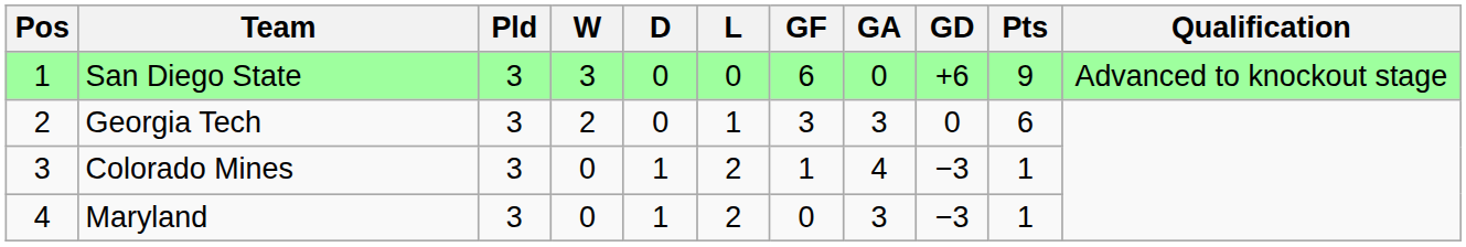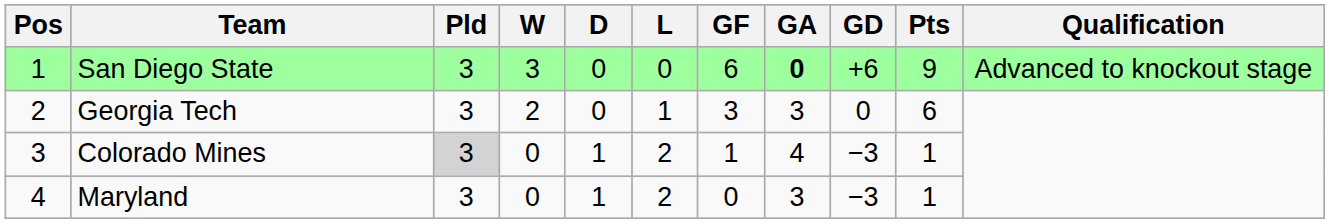San Diego State | GA: normal -> bold
Colorado Mines | Pld: no background -> lightgrey background
